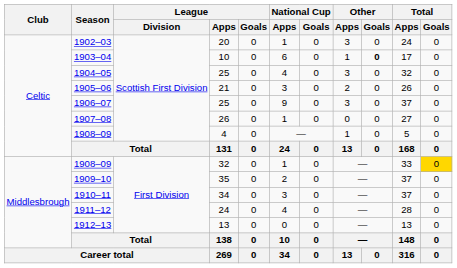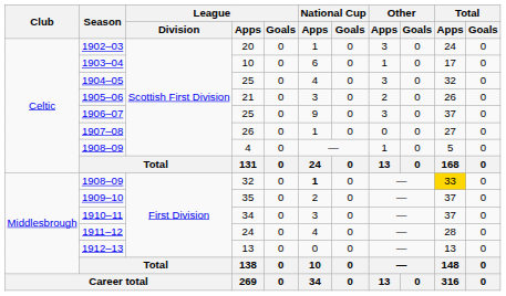1903–04 | Other / Goals: bold -> normal
1908–09 / 32 | National Cup / Apps: normal -> bold
1908–09 / 32 | Total / Apps: no background -> gold background
1908–09 / 32 | Total / Goals: gold background -> no background
